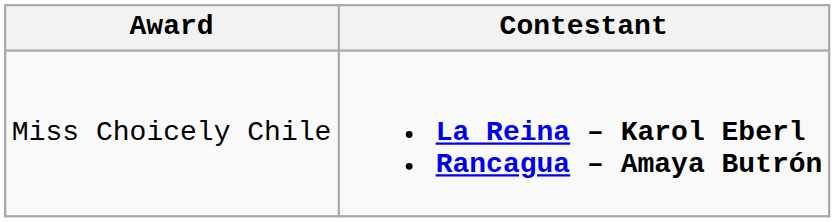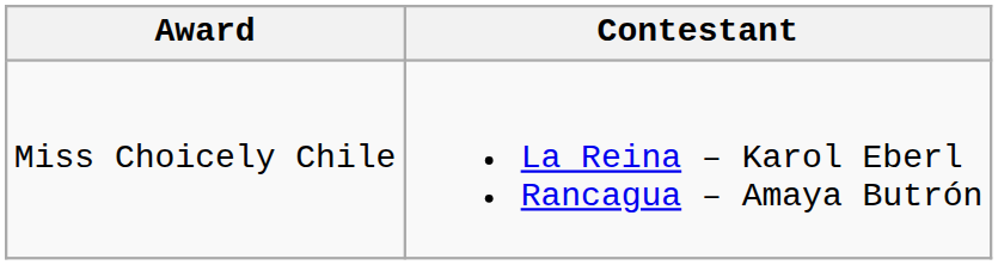Miss Choicely Chile | Contestant: bold -> normal
